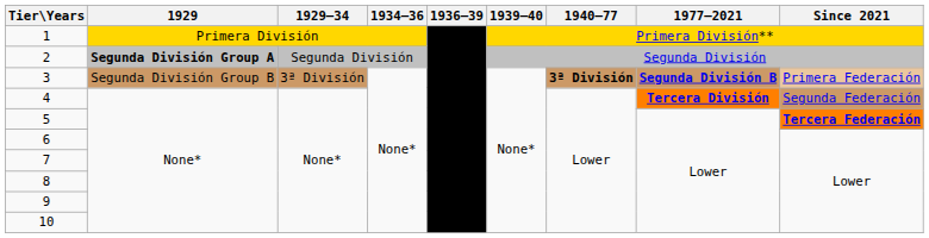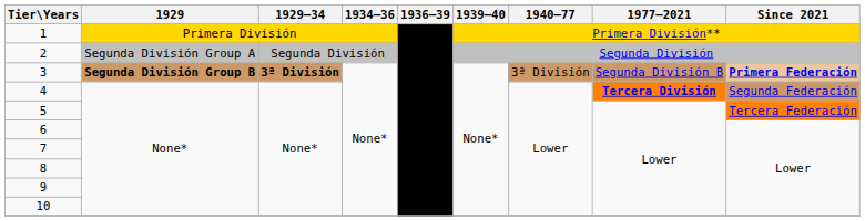2 | 1929: bold -> normal
3 | 1929: normal -> bold
3 | 1929–34: normal -> bold
3 | 1940–77: bold -> normal
3 | 1977–2021: bold -> normal
3 | Since 2021: normal -> bold
5 | Since 2021: bold -> normal
